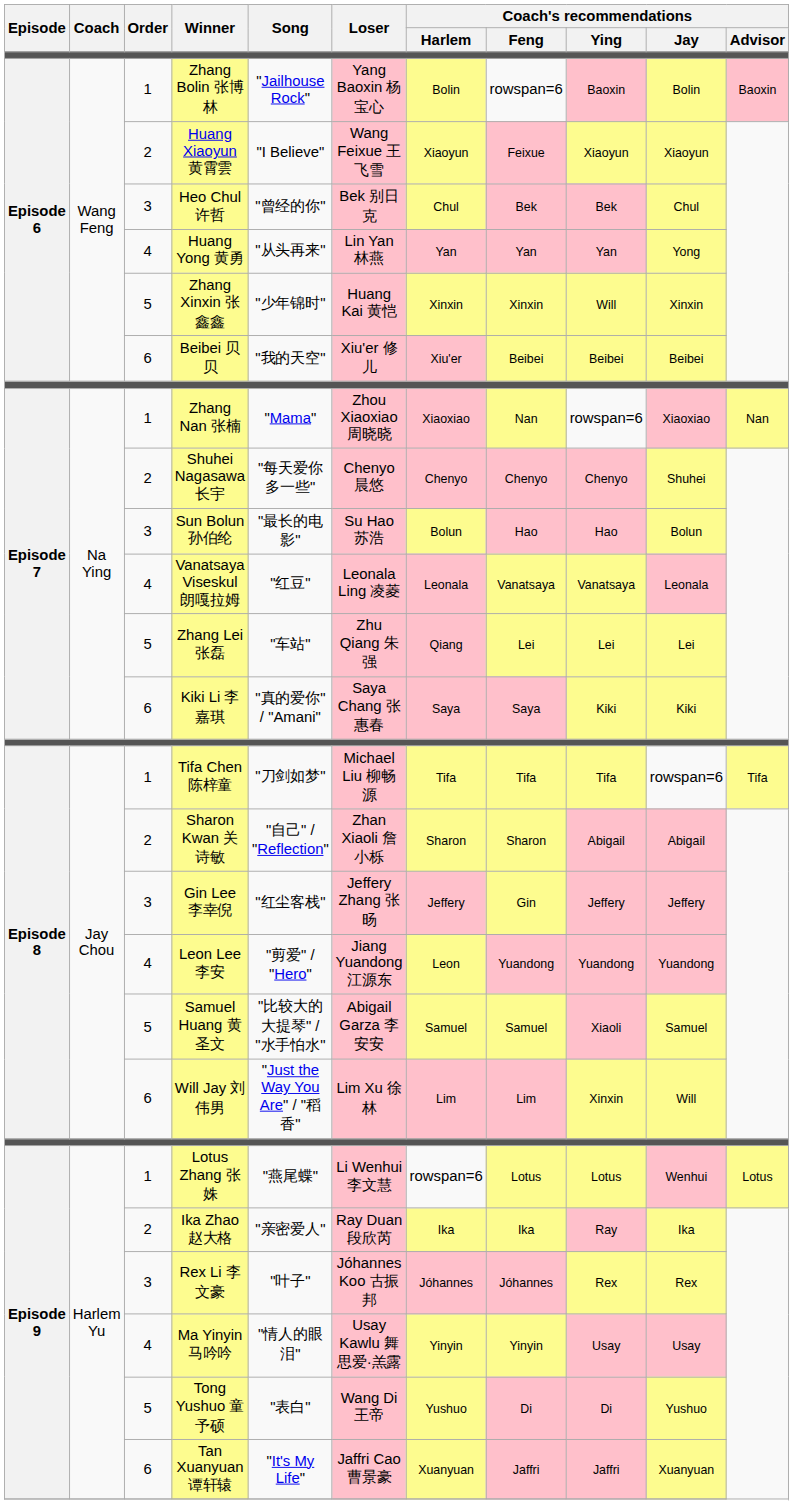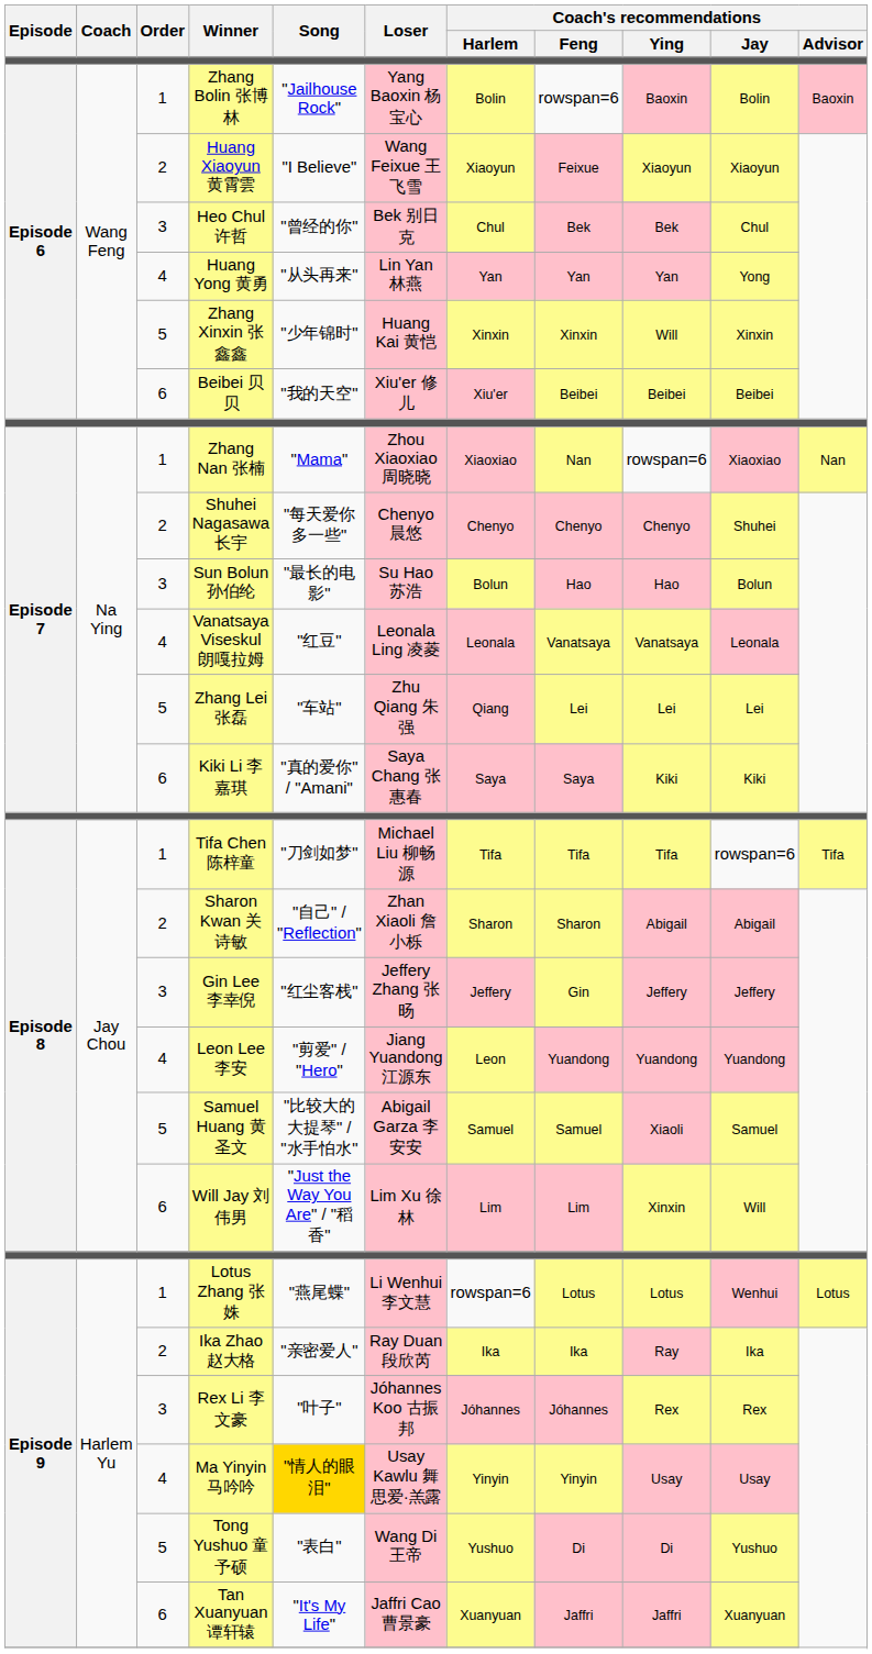Ma Yinyin 马吟吟 | Song: no background -> gold background
